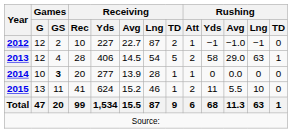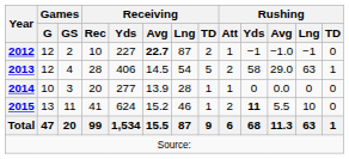2012 | Receiving / Avg: normal -> bold
2014 | Games / GS: bold -> normal
2015 | Rushing / Yds: normal -> bold
